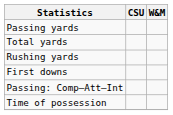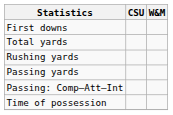rows swapped: First downs <-> Passing yards
